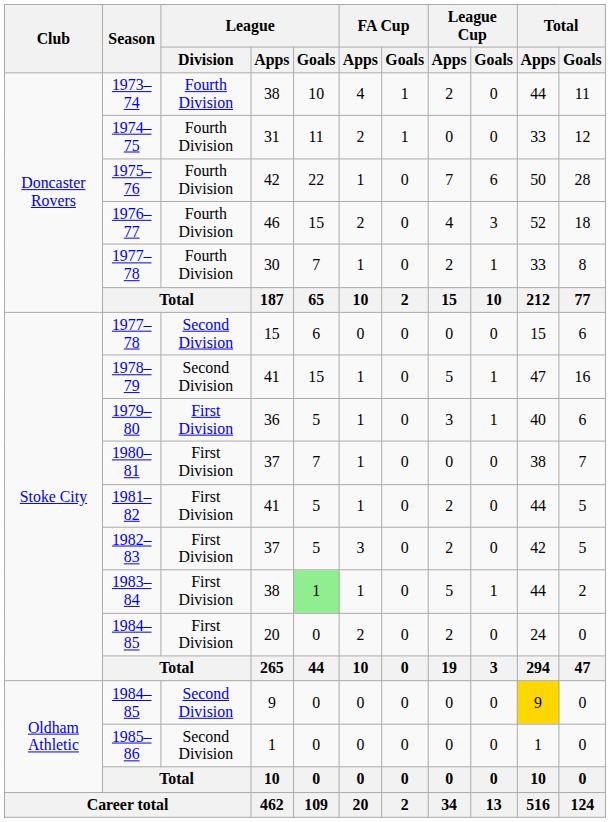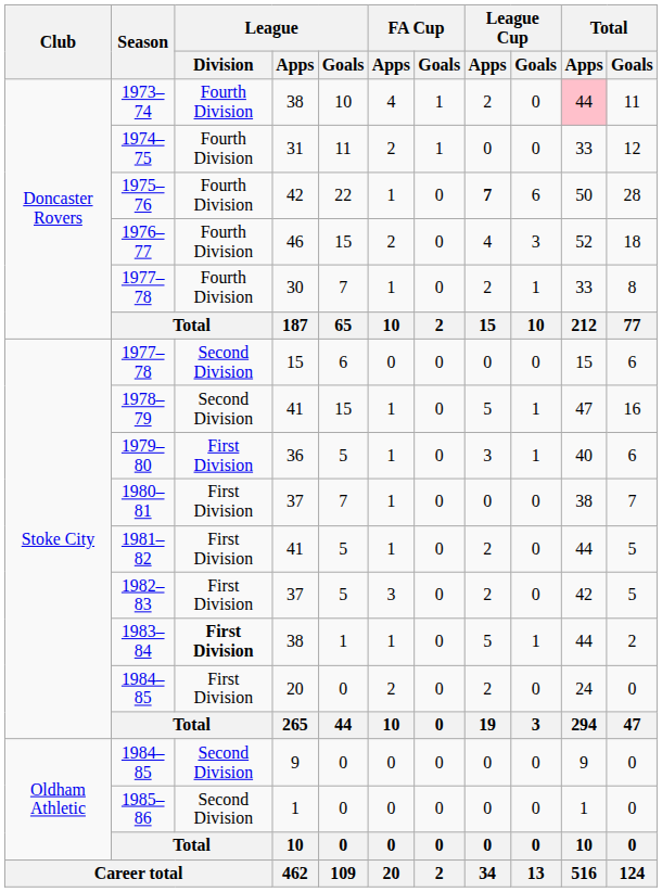1973–74 | Total / Apps: no background -> pink background
1975–76 | League Cup / Apps: normal -> bold
1983–84 | League / Division: normal -> bold
1983–84 | League / Goals: lightgreen background -> no background
1984–85 / 9 | Total / Apps: gold background -> no background
